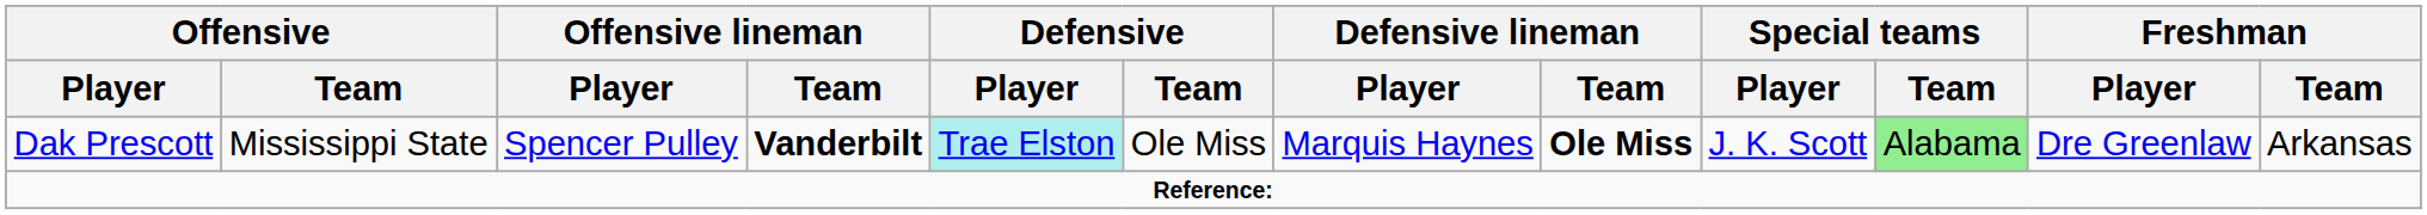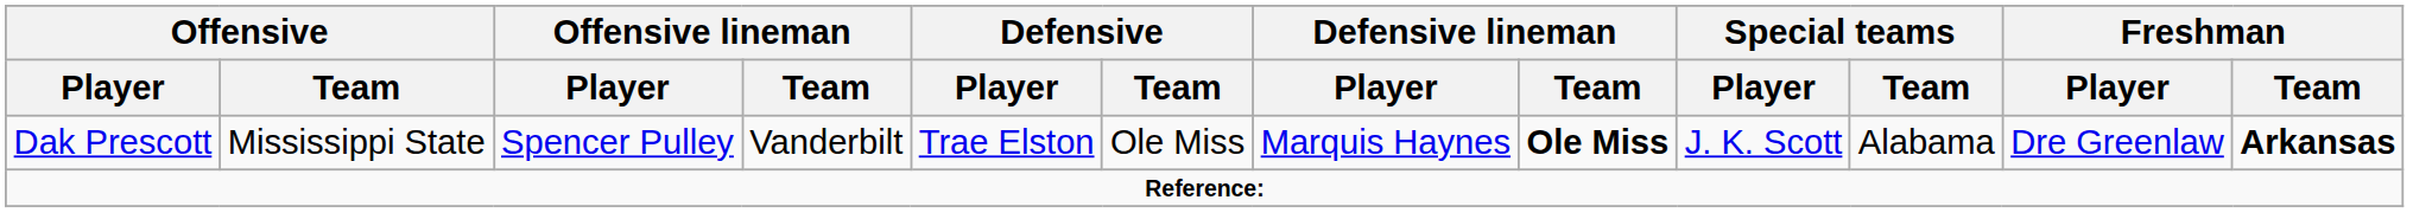Dak Prescott | Offensive lineman / Team: bold -> normal
Dak Prescott | Defensive / Player: paleturquoise background -> no background
Dak Prescott | Special teams / Team: lightgreen background -> no background
Dak Prescott | Freshman / Team: normal -> bold
